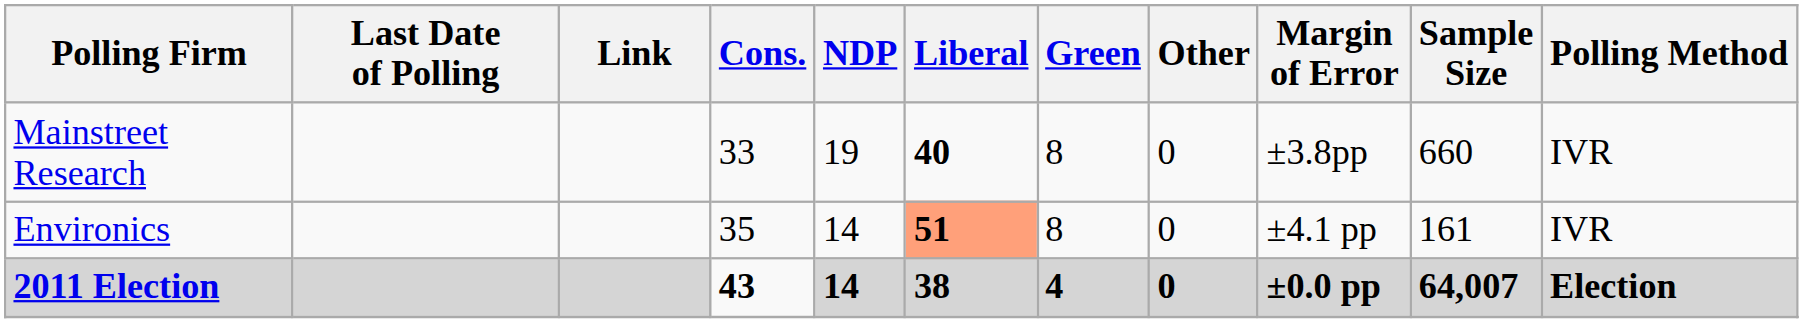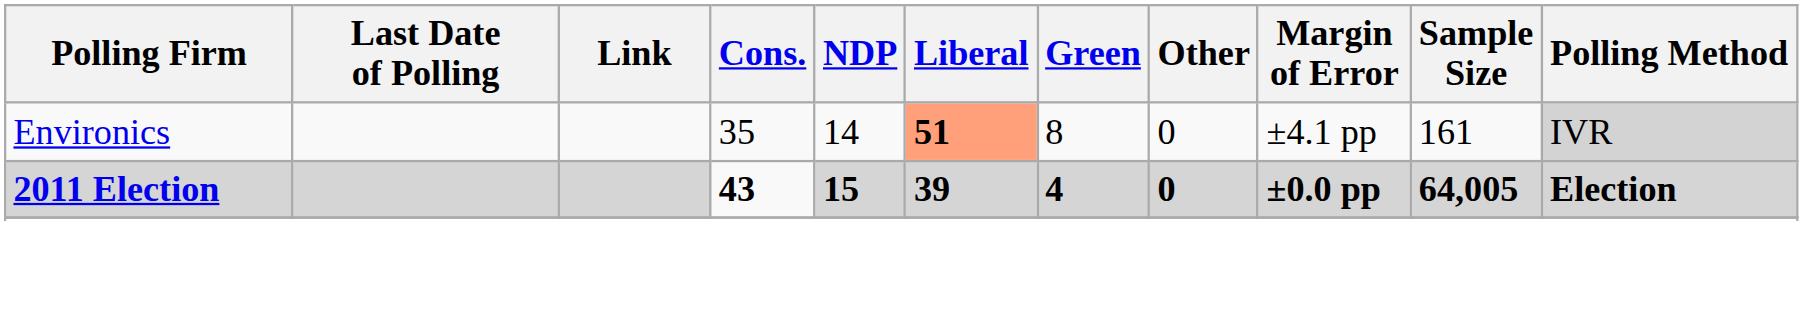- row: Mainstreet Research | 33 | 19 | 40 | 8 | 0 | ±3.8pp | 660 | IVR
Environics | Polling Method: no background -> lightgrey background
2011 Election | NDP: 14 -> 15
2011 Election | Liberal: 38 -> 39
2011 Election | Sample Size: 64,007 -> 64,005
